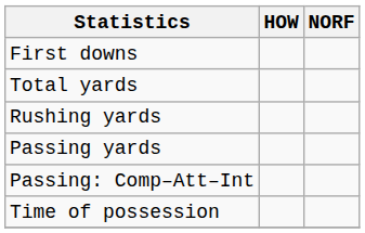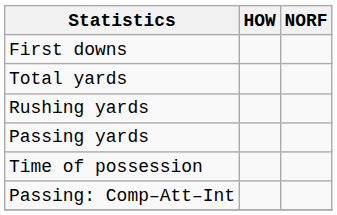rows swapped: Passing: Comp–Att–Int <-> Time of possession
